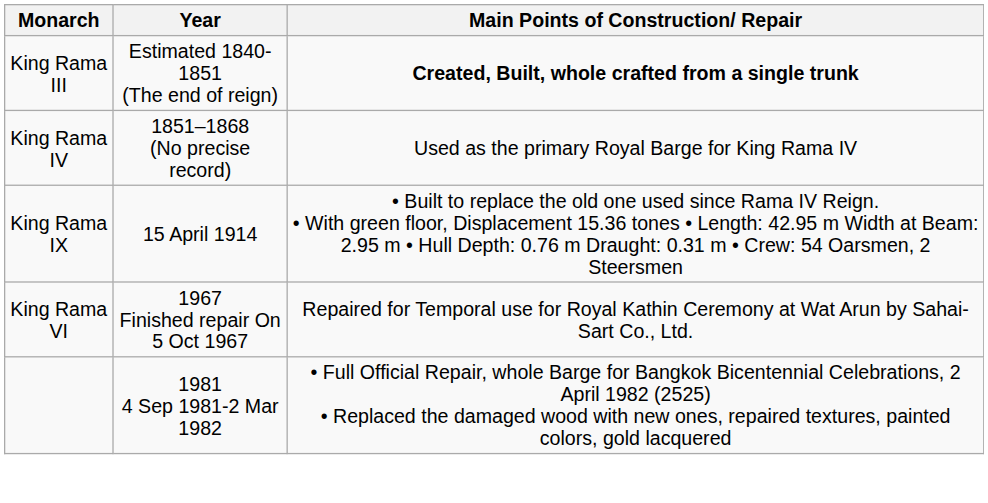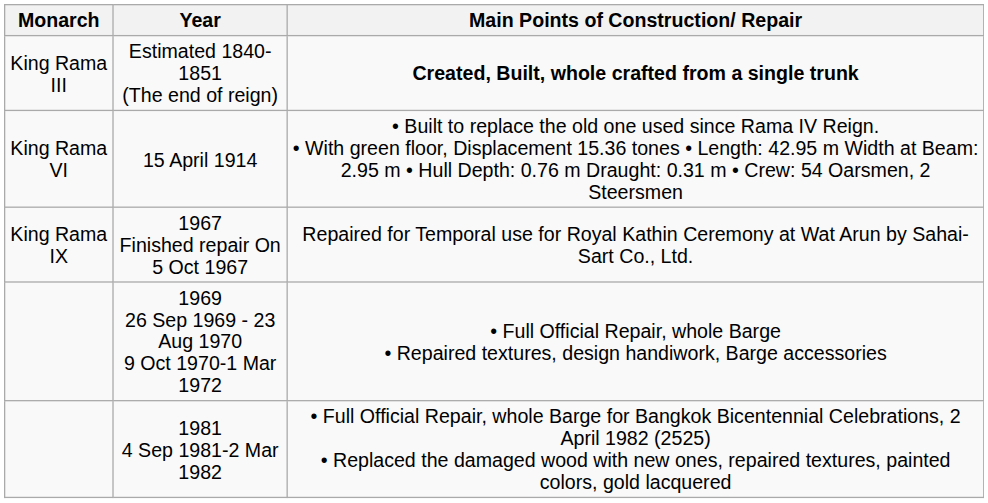- row: King Rama IV | 1851–1868 (No precise record) | Used as the primary Royal Barge for King Rama IV
15 April 1914 | Monarch: King Rama IX -> King Rama VI
1967 Finished repair On 5 Oct 1967 | Monarch: King Rama VI -> King Rama IX
+ row: 1969 26 Sep 1969 - 23 Aug 1970 9 Oct 1970-1 Mar 1972 | • Full Official Repair, whole Barge • Repaired textures, design handiwork, Barge accessories
